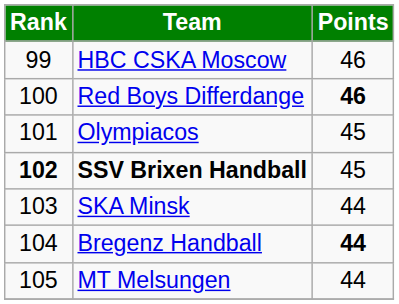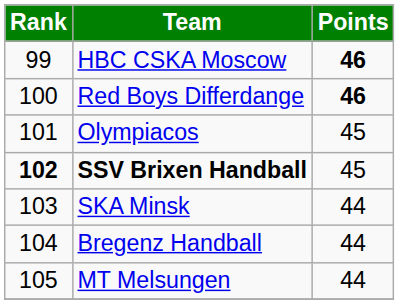HBC CSKA Moscow | Points: normal -> bold
Bregenz Handball | Points: bold -> normal
